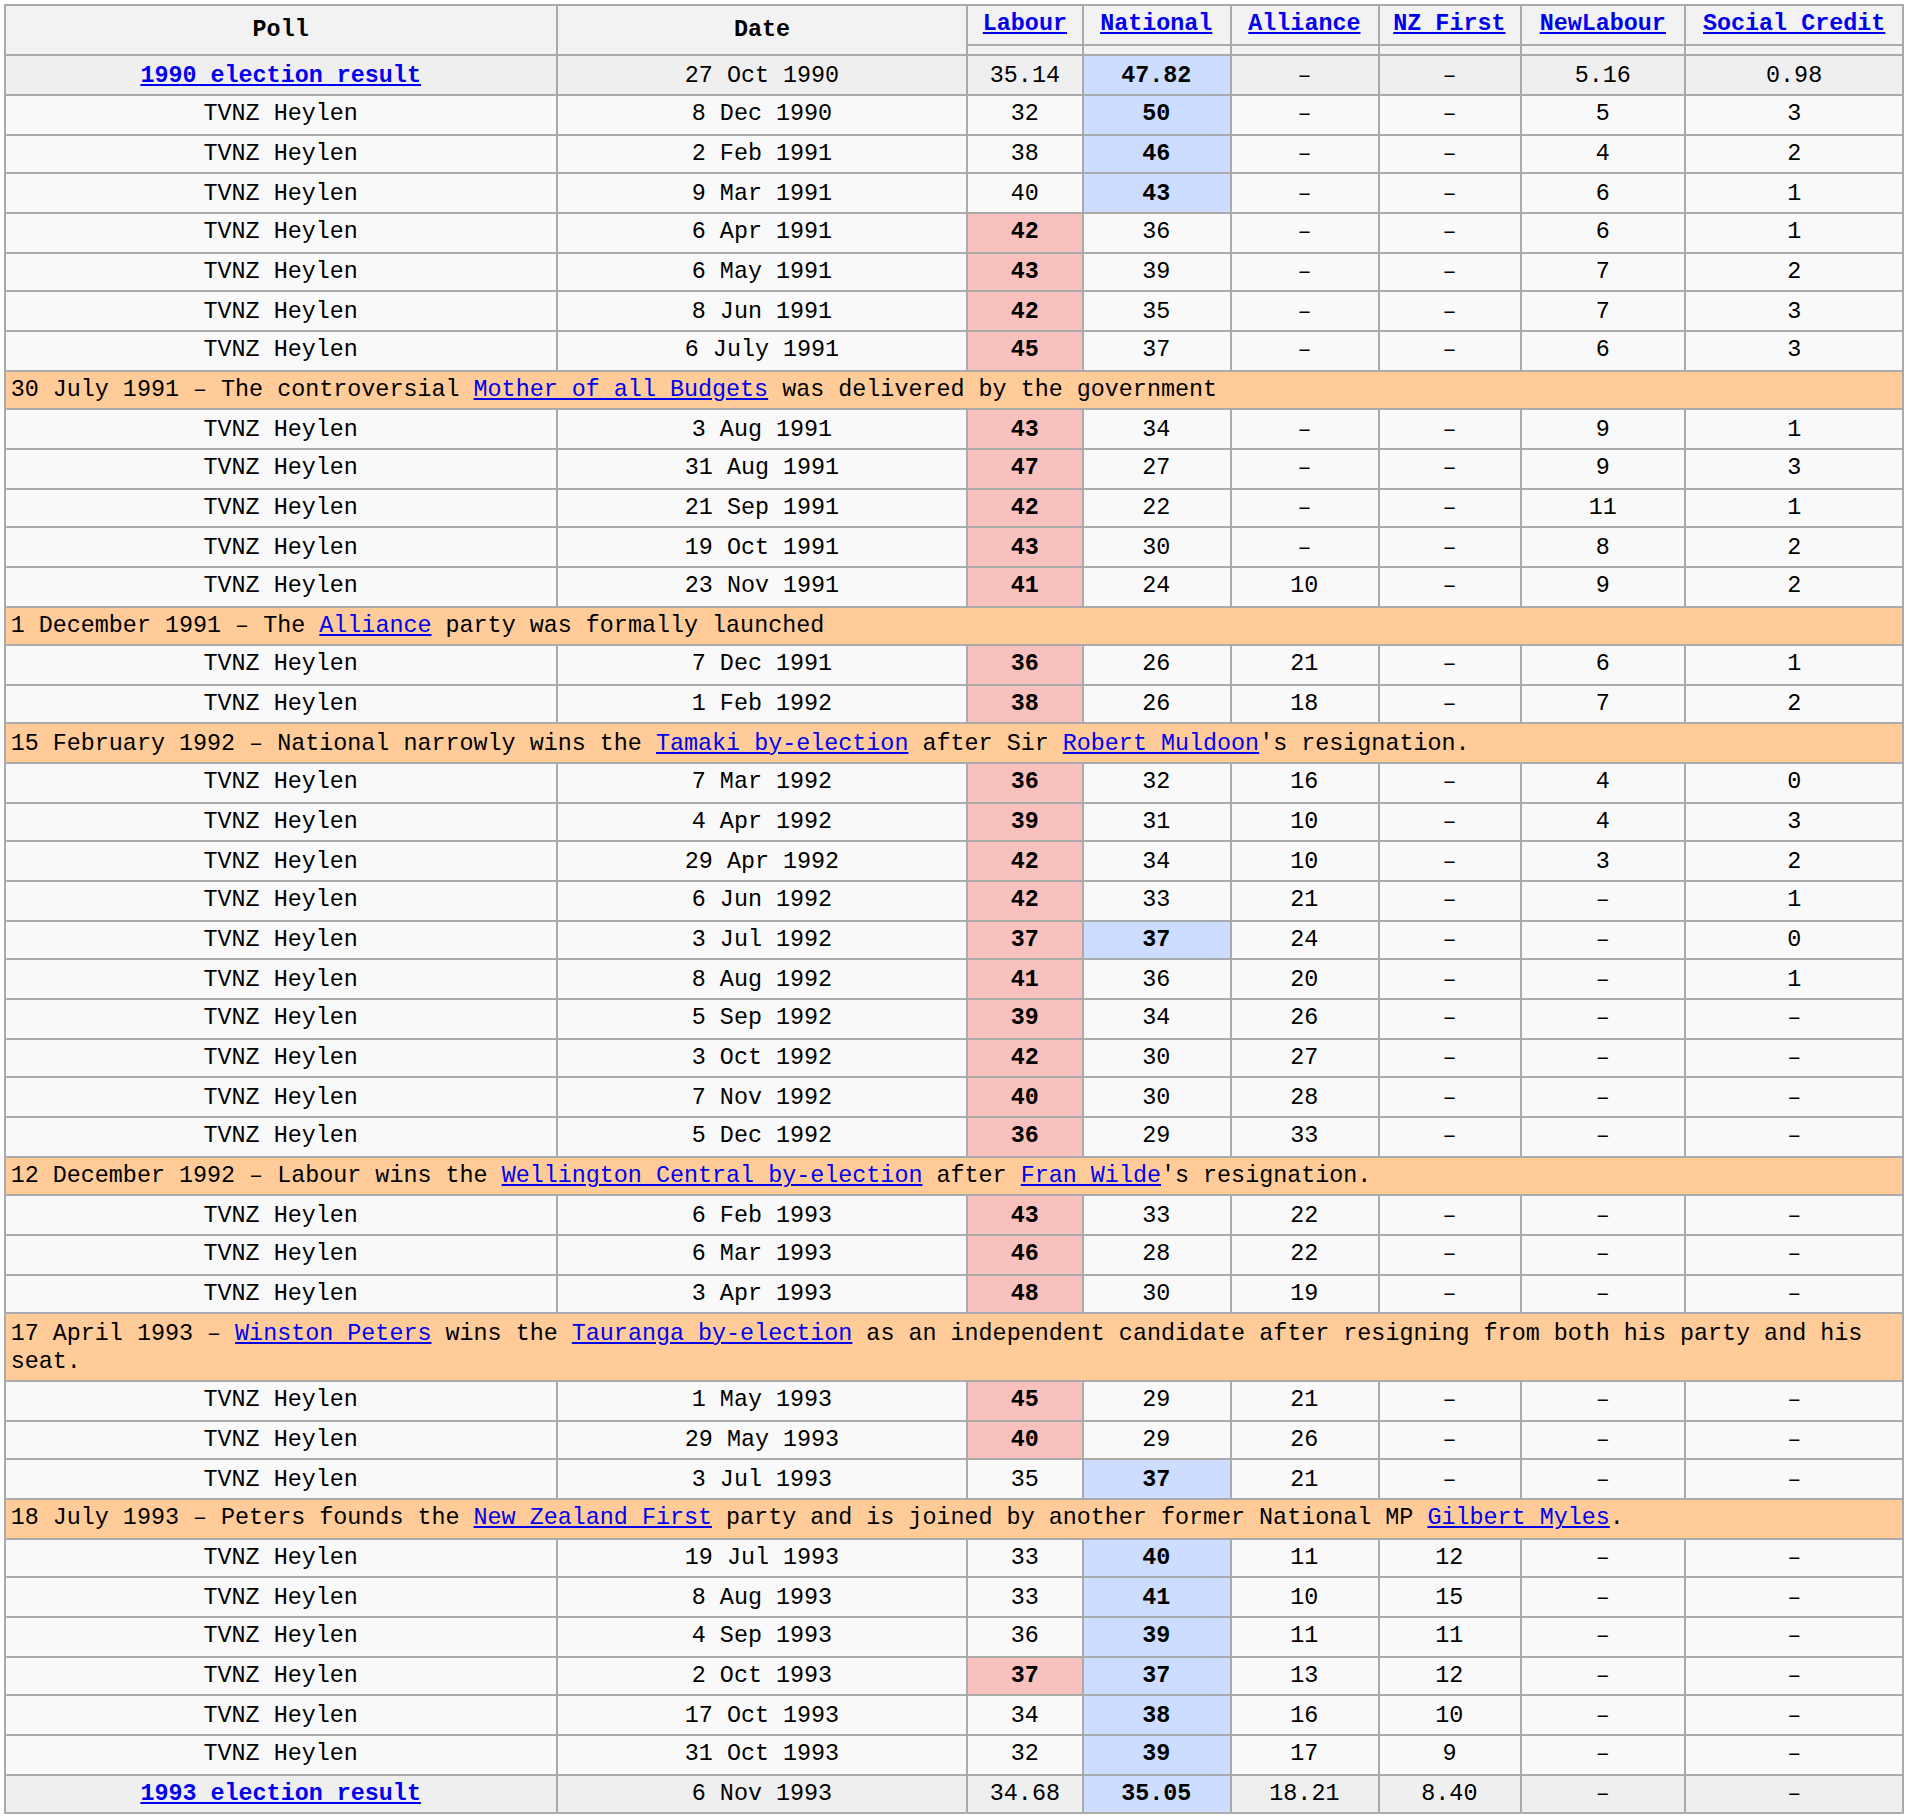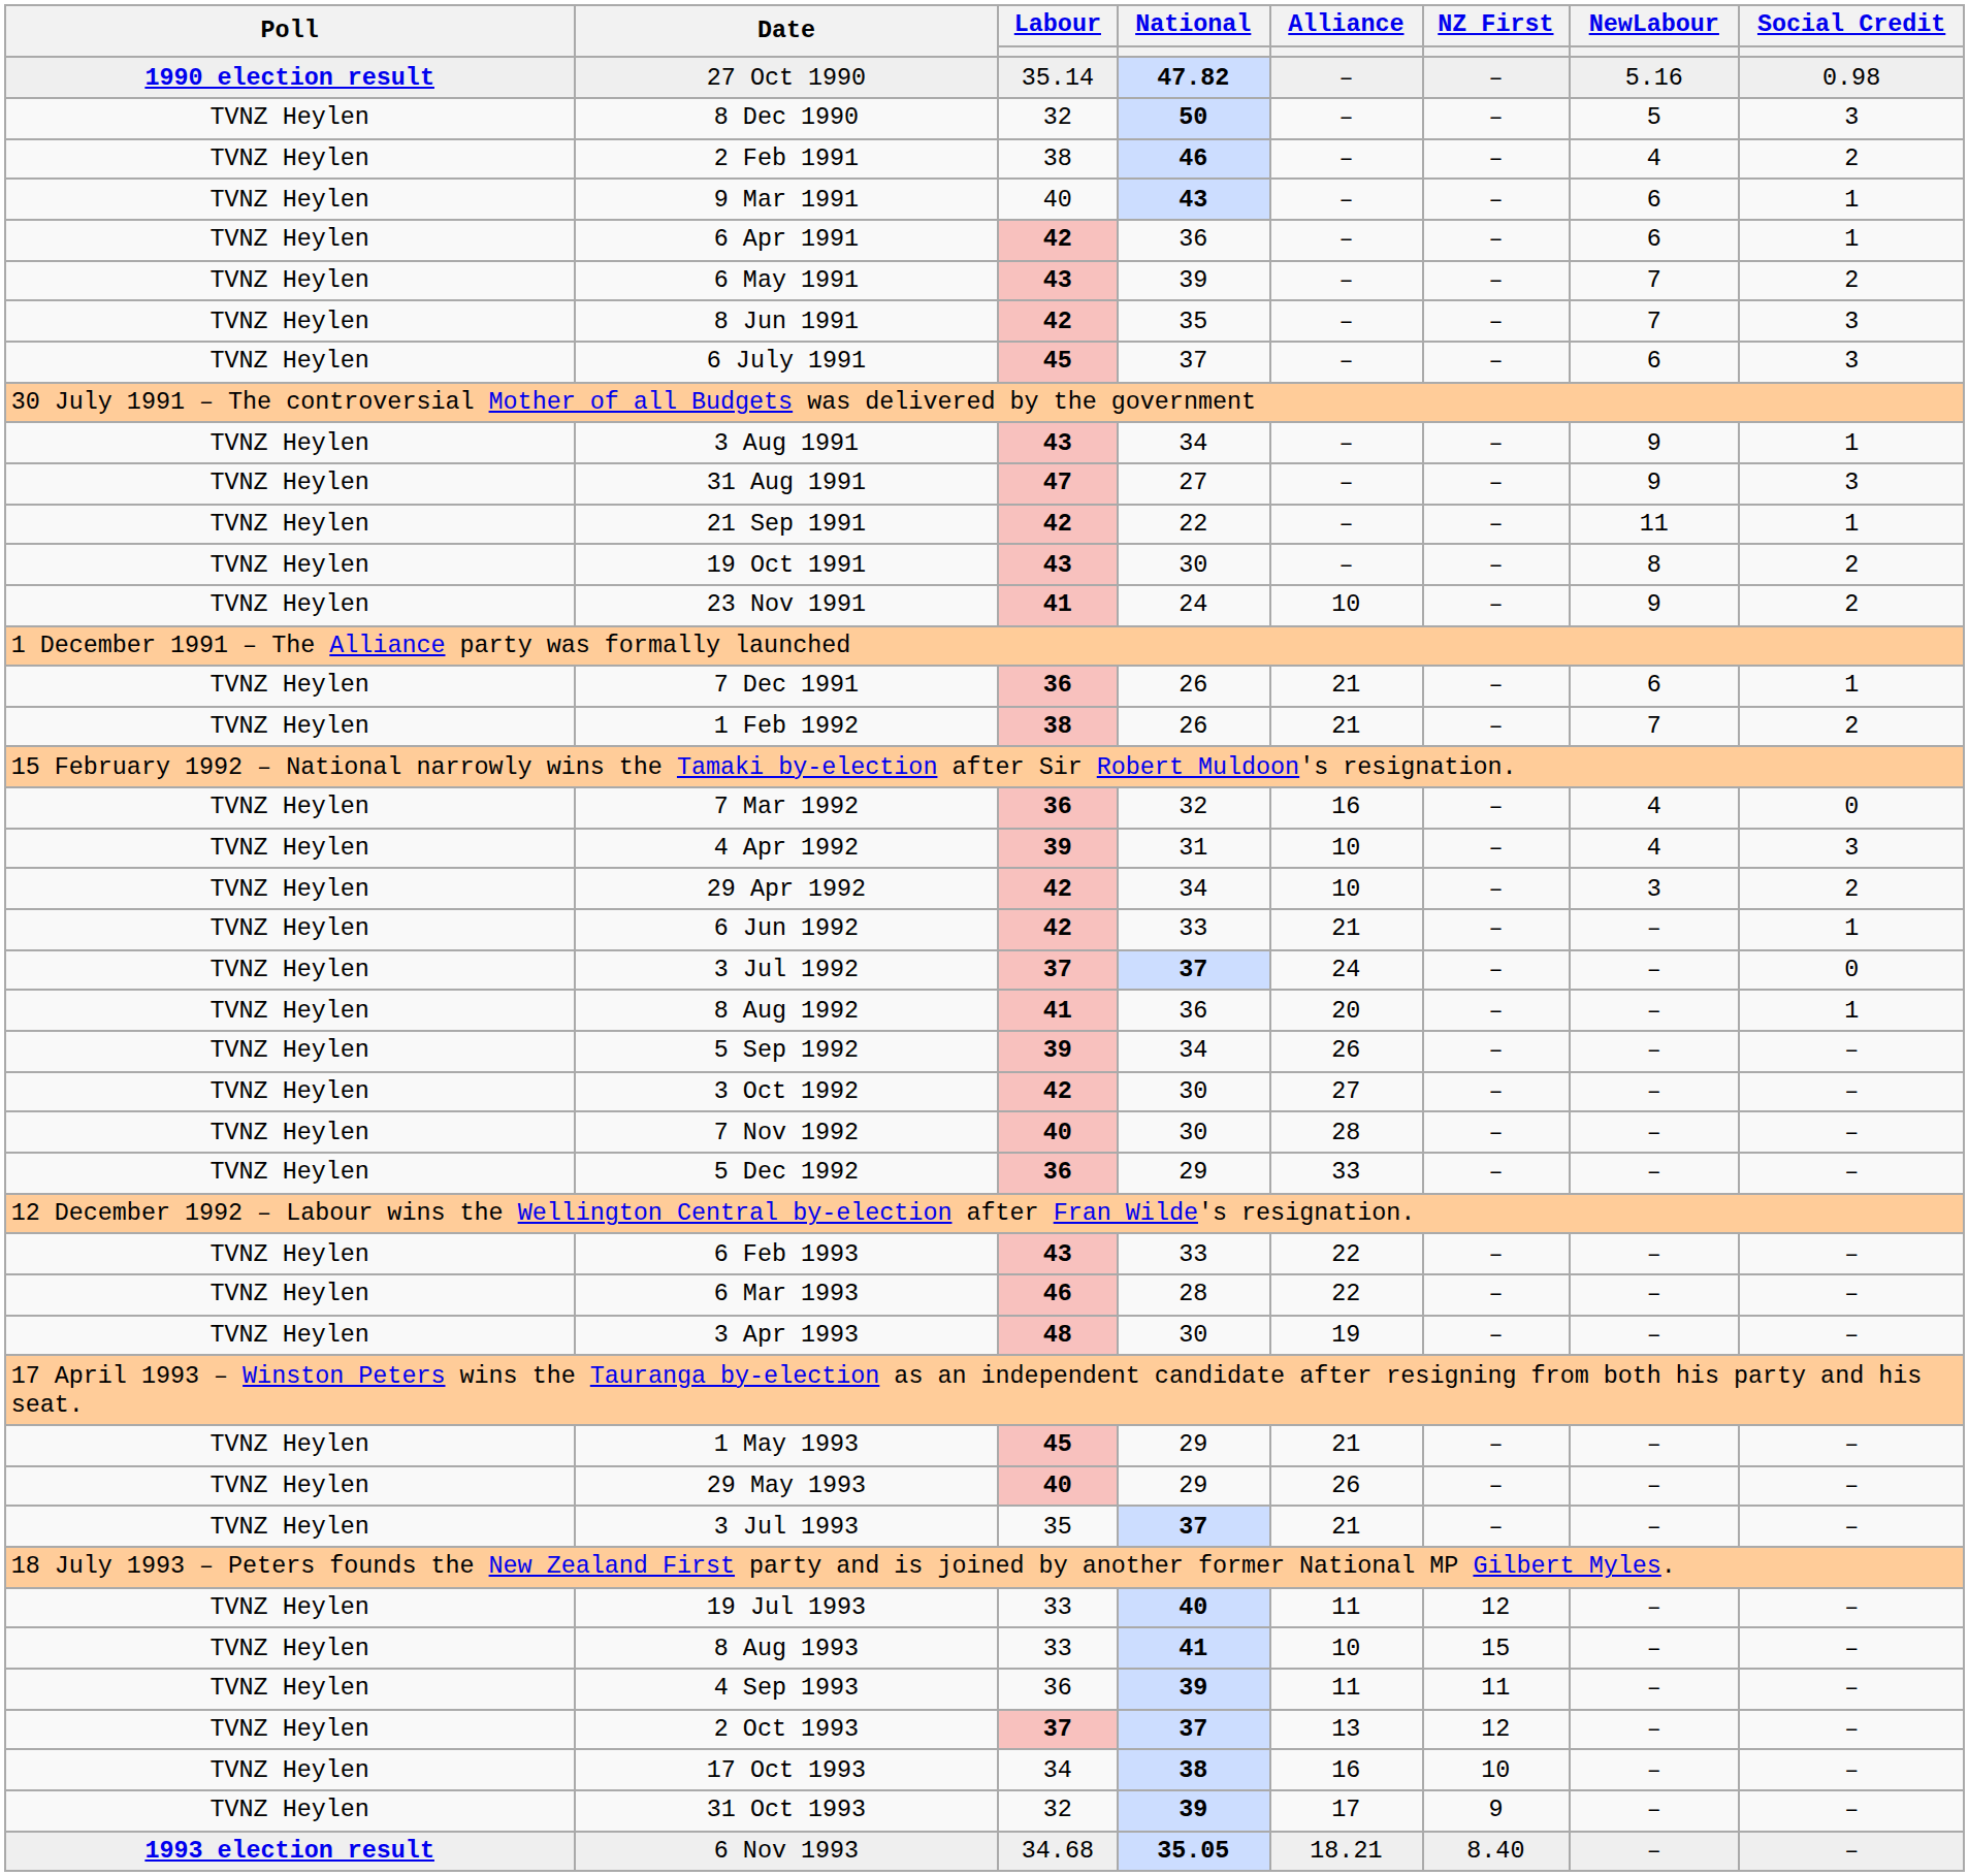1 Feb 1992 | Alliance: 18 -> 21
